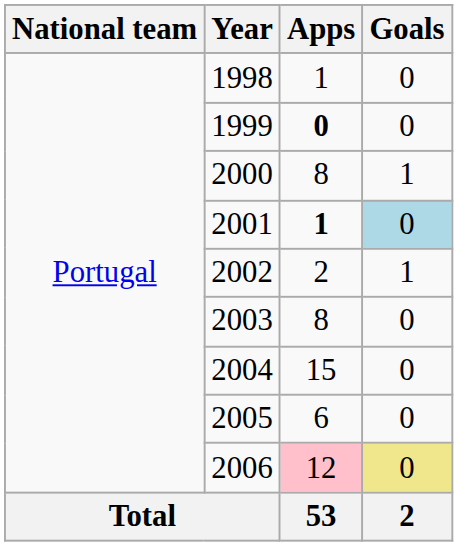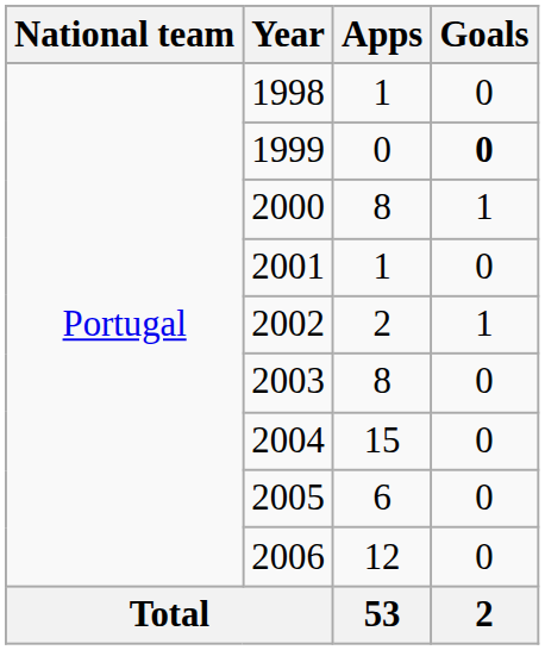1999 | Apps: bold -> normal
1999 | Goals: normal -> bold
2001 | Apps: bold -> normal
2001 | Goals: lightblue background -> no background
2006 | Apps: pink background -> no background
2006 | Goals: khaki background -> no background
